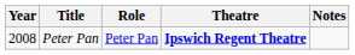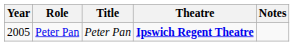columns swapped: Title <-> Role
row 2 | Year: 2008 -> 2005
